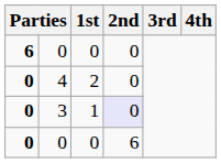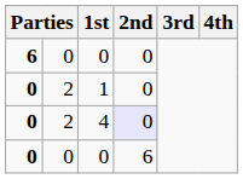row 3 | column 2: 4 -> 2
row 3 | 1st: 2 -> 1
row 4 | column 2: 3 -> 2
row 4 | 1st: 1 -> 4
